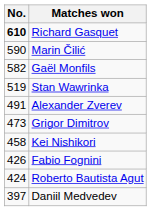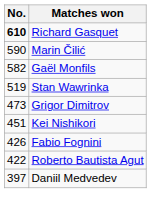- row: 491 | Alexander Zverev
Kei Nishikori | No.: 458 -> 451
Roberto Bautista Agut | No.: 424 -> 422
